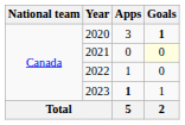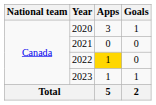2020 | Goals: bold -> normal
2021 | Goals: lightyellow background -> no background
2022 | Apps: no background -> gold background
2023 | Apps: bold -> normal
